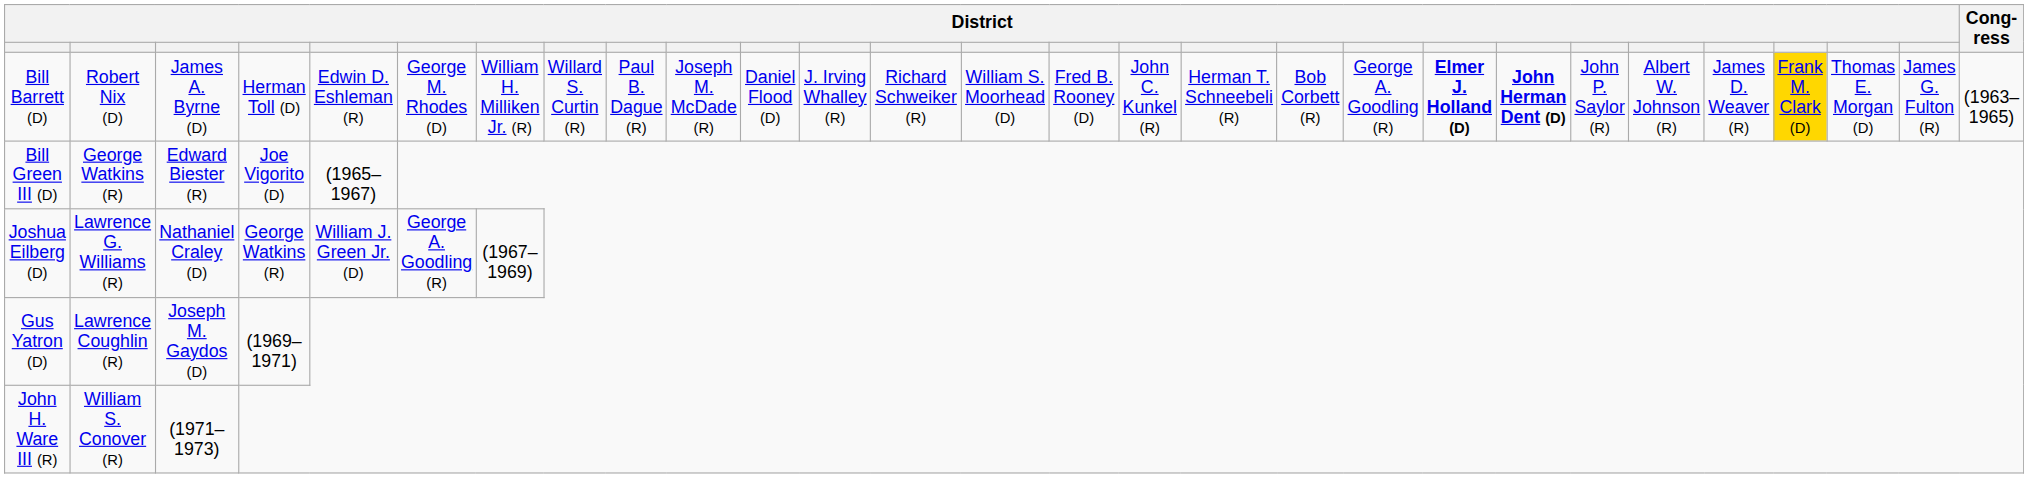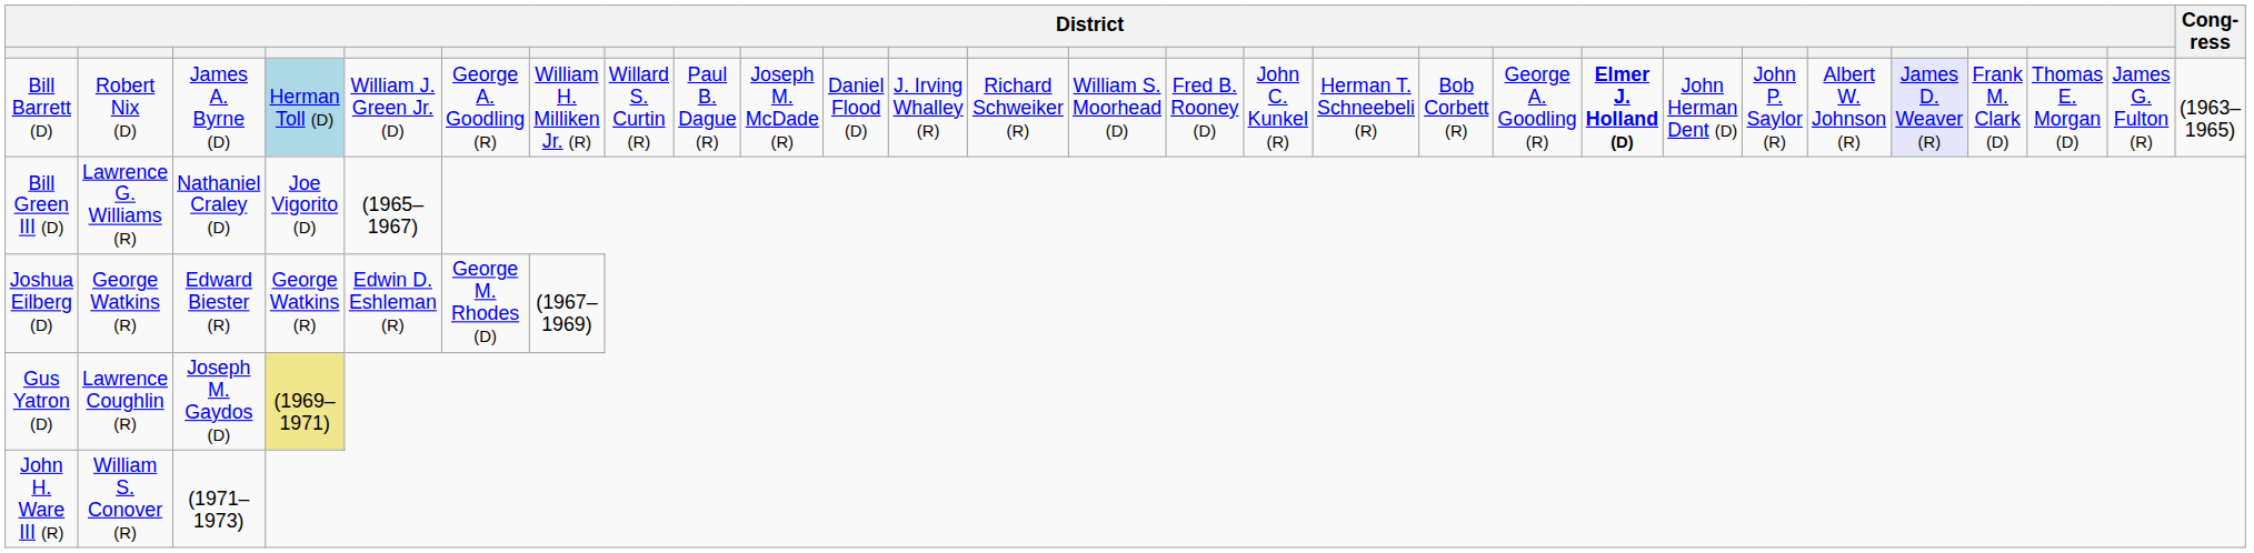Bill Barrett (D) | column 4: no background -> lightblue background
Bill Barrett (D) | column 5: Edwin D. Eshleman (R) -> William J. Green Jr. (D)
Bill Barrett (D) | column 6: George M. Rhodes (D) -> George A. Goodling (R)
Bill Barrett (D) | column 21: bold -> normal
Bill Barrett (D) | column 24: no background -> lavender background
Bill Barrett (D) | column 25: gold background -> no background
Bill Green III (D) | column 2: George Watkins (R) -> Lawrence G. Williams (R)
Bill Green III (D) | column 3: Edward Biester (R) -> Nathaniel Craley (D)
Joshua Eilberg (D) | column 2: Lawrence G. Williams (R) -> George Watkins (R)
Joshua Eilberg (D) | column 3: Nathaniel Craley (D) -> Edward Biester (R)
Joshua Eilberg (D) | column 5: William J. Green Jr. (D) -> Edwin D. Eshleman (R)
Joshua Eilberg (D) | column 6: George A. Goodling (R) -> George M. Rhodes (D)
Gus Yatron (D) | column 4: no background -> khaki background
